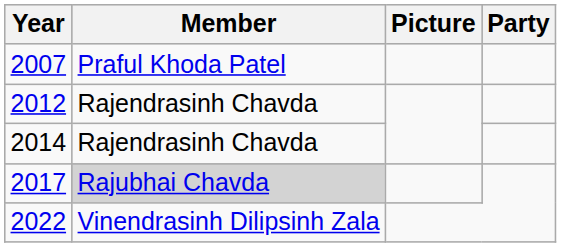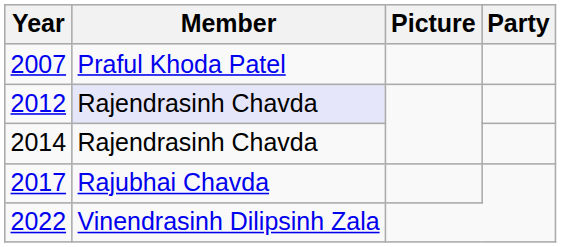2012 | Member: no background -> lavender background
2017 | Member: lightgrey background -> no background
